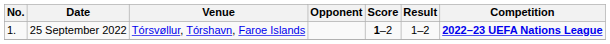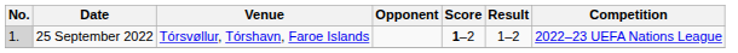25 September 2022 | No.: no background -> lightgrey background
25 September 2022 | Competition: bold -> normal
